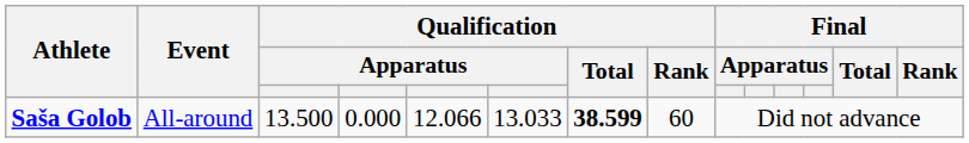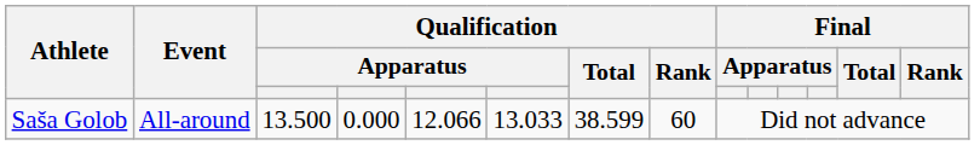row 4 | Athlete: bold -> normal
row 4 | Qualification / Total: bold -> normal
